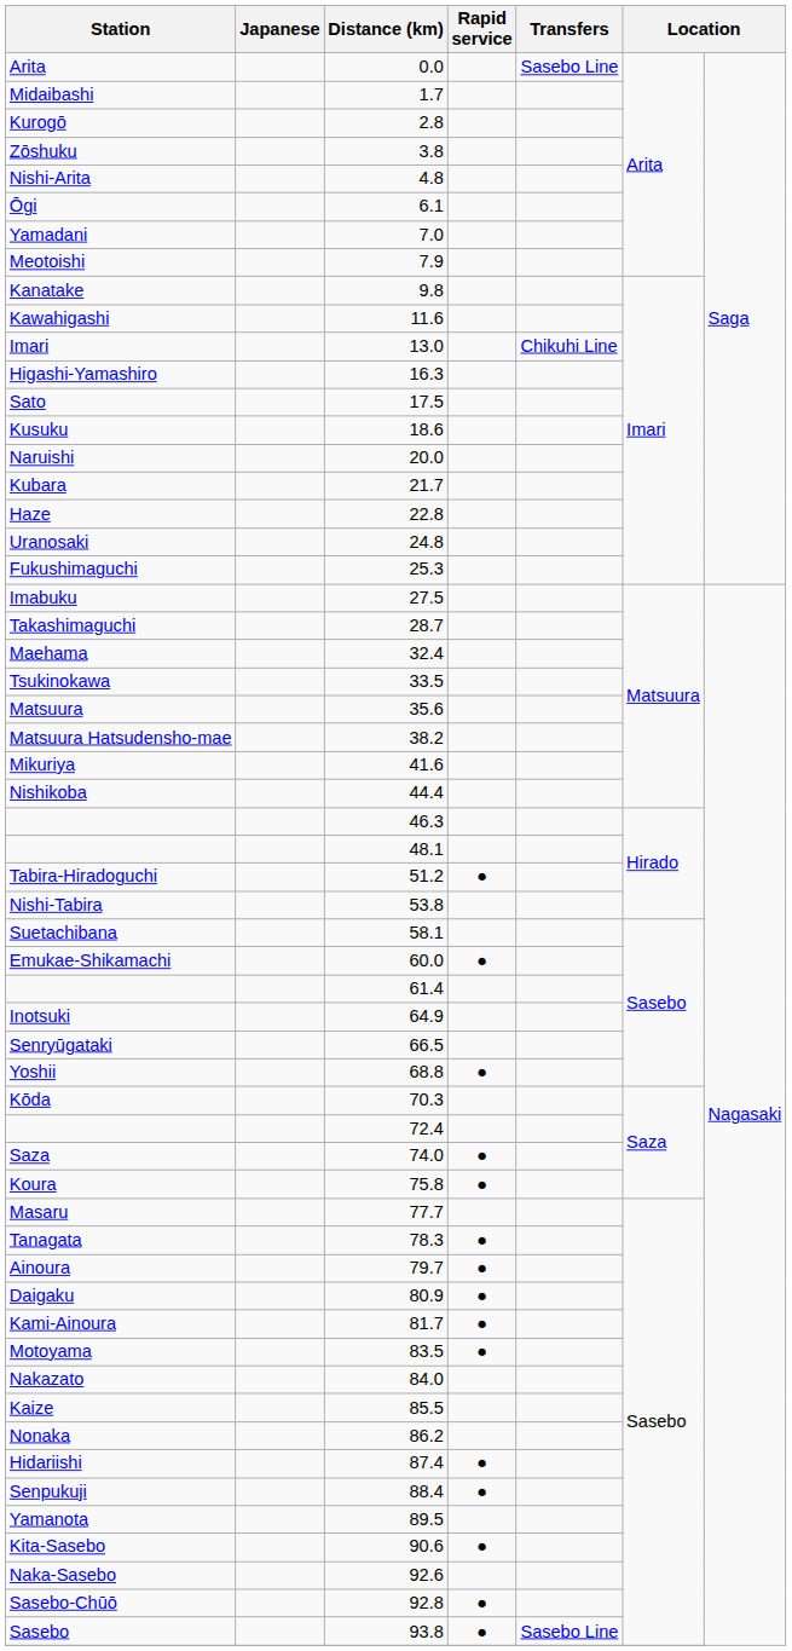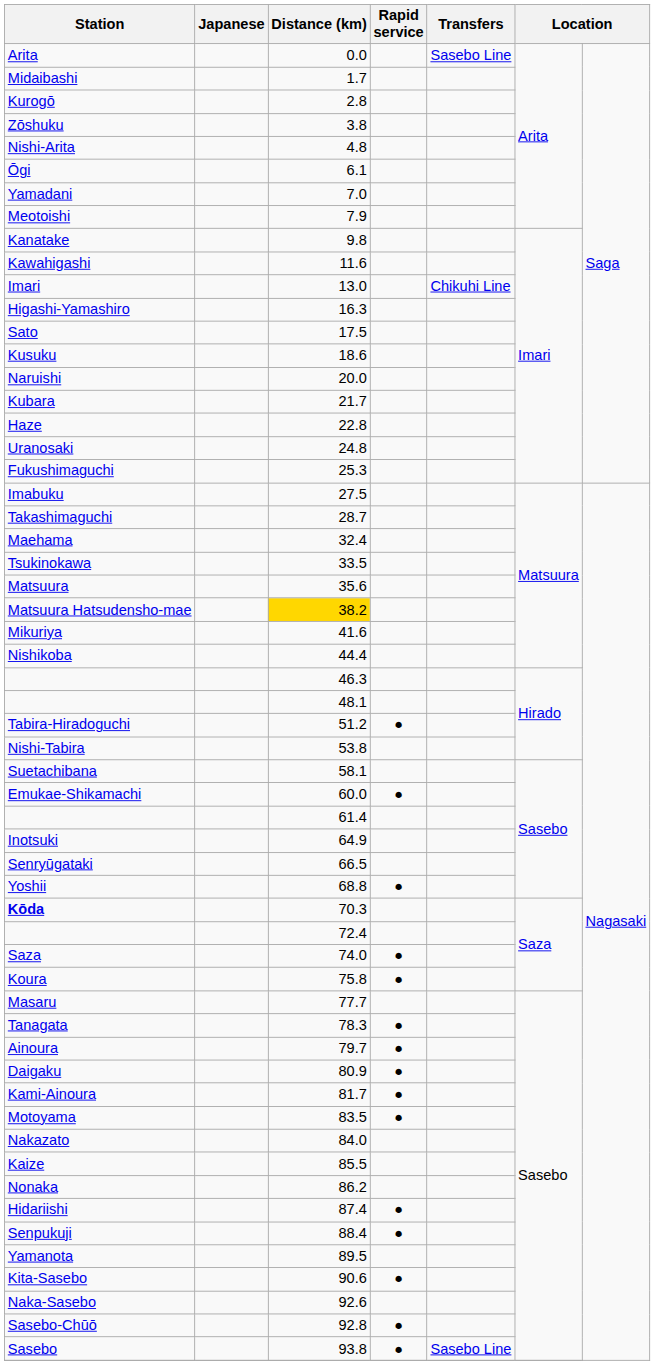Matsuura Hatsudensho-mae | Distance (km): no background -> gold background
Kōda | Station: normal -> bold
